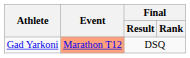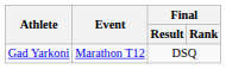Gad Yarkoni | Event: lightsalmon background -> no background
